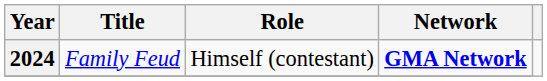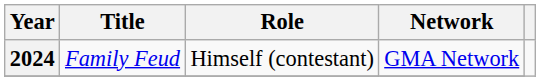2024 | Network: bold -> normal
